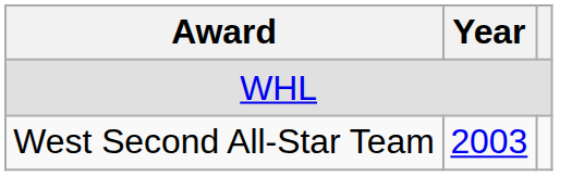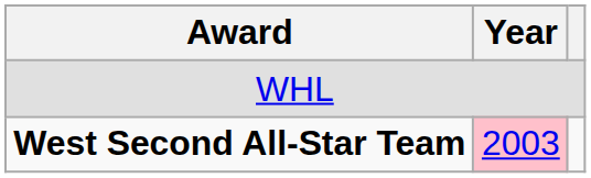West Second All-Star Team | Award: normal -> bold
West Second All-Star Team | Year: no background -> pink background
